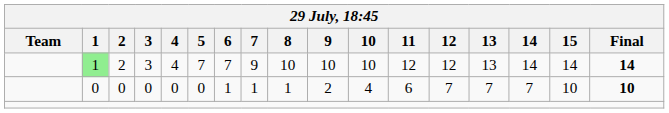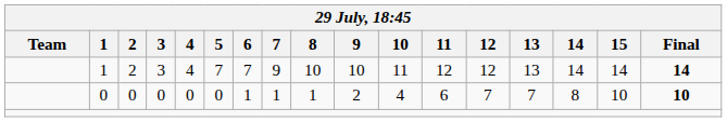row 3 | 1: lightgreen background -> no background
row 3 | 10: 10 -> 11
row 4 | 14: 7 -> 8
